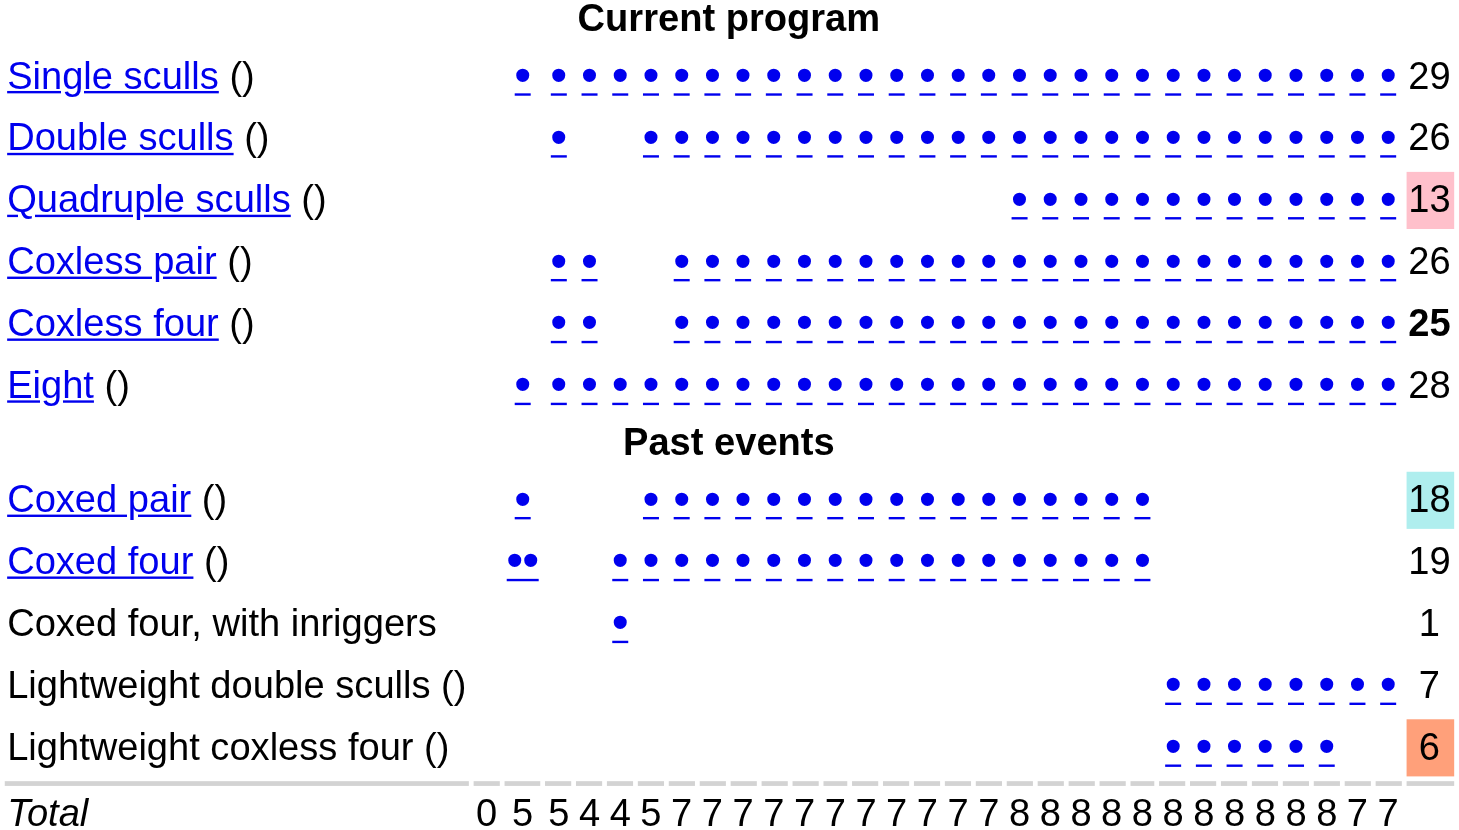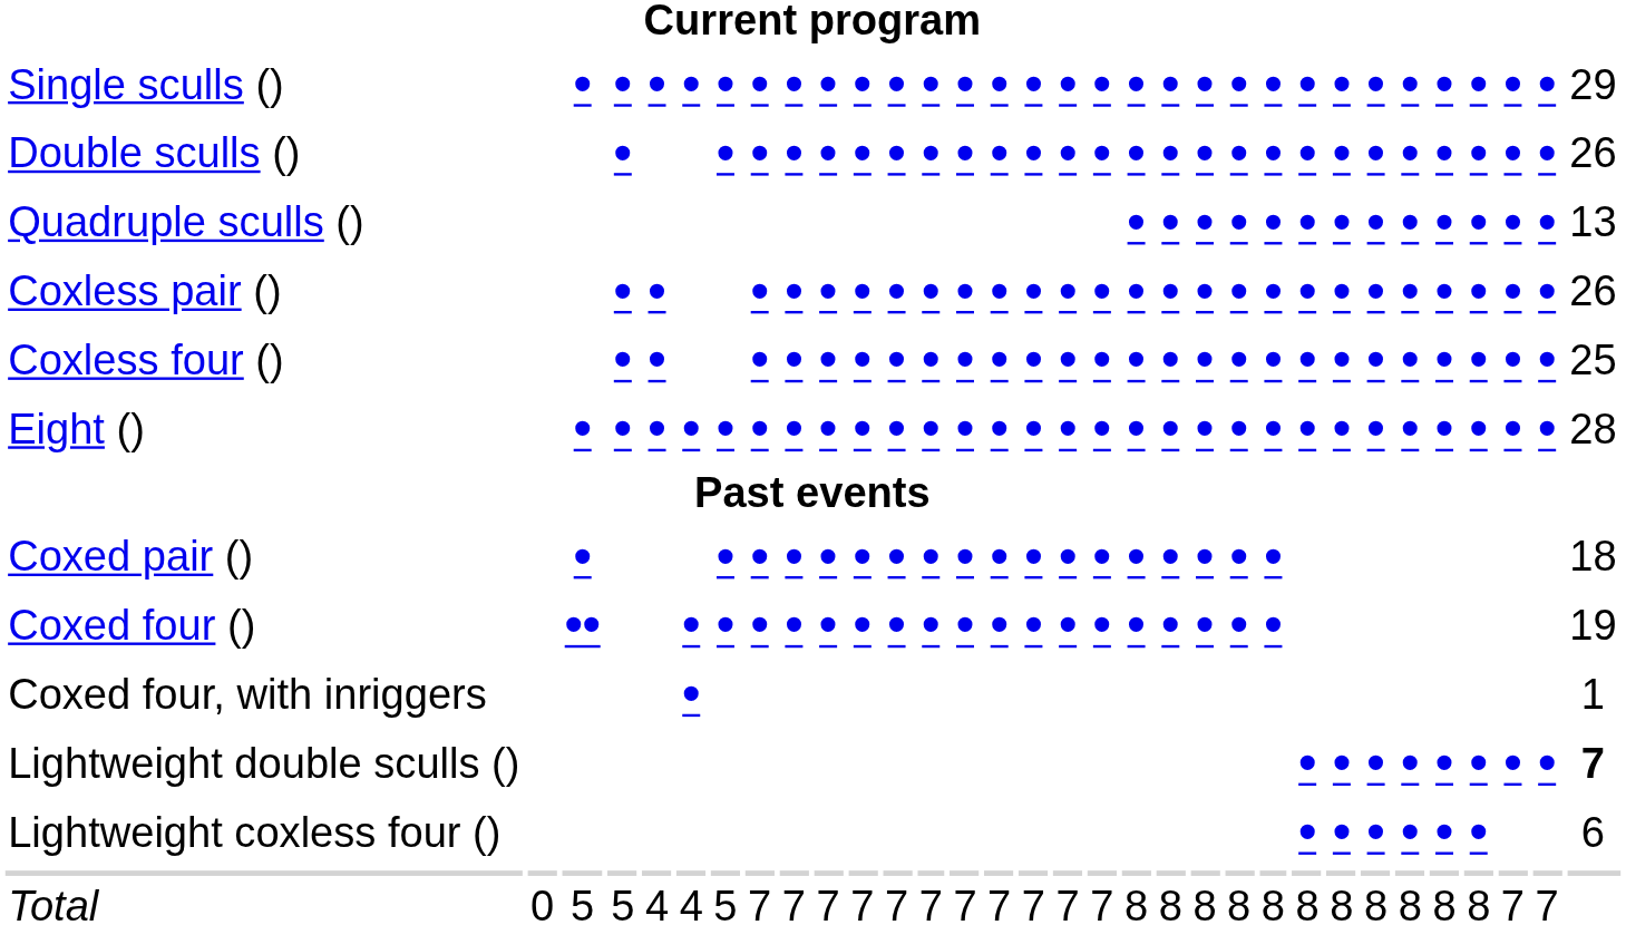Quadruple sculls () | column 32: pink background -> no background
Coxless four () | column 32: bold -> normal
Coxed pair () | column 32: paleturquoise background -> no background
Lightweight double sculls () | column 32: normal -> bold
Lightweight coxless four () | column 32: lightsalmon background -> no background
